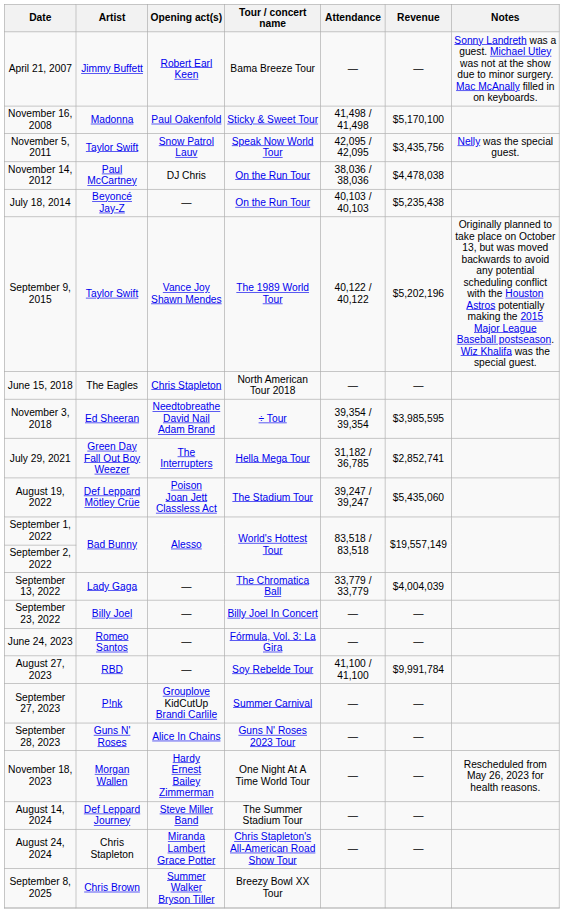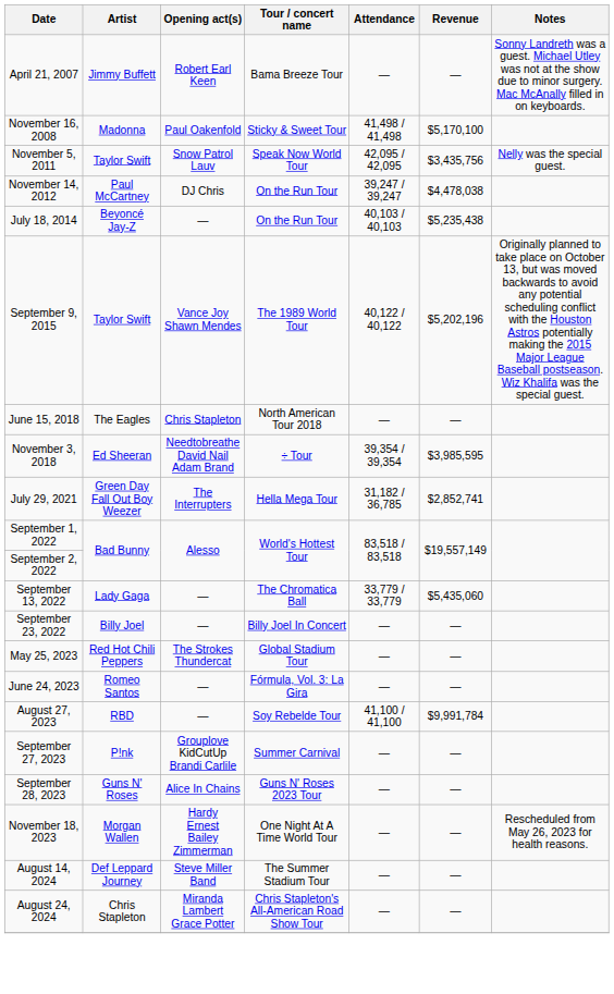November 14, 2012 | Attendance: 38,036 / 38,036 -> 39,247 / 39,247
- row: August 19, 2022 | Def Leppard Mötley Crüe | Poison Joan Jett Classless Act | The Stadium Tour | 39,247 / 39,247 | $5,435,060
September 13, 2022 | Revenue: $4,004,039 -> $5,435,060
+ row: May 25, 2023 | Red Hot Chili Peppers | The Strokes Thundercat | Global Stadium Tour | — | —
- row: September 8, 2025 | Chris Brown | Summer Walker Bryson Tiller | Breezy Bowl XX Tour
